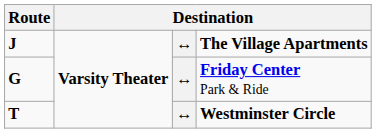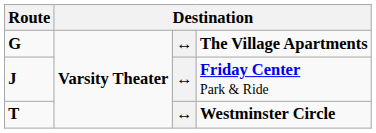The Village Apartments | Route: J -> G
Friday Center Park & Ride | Route: G -> J
